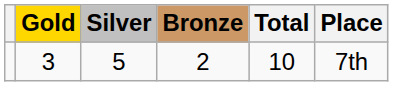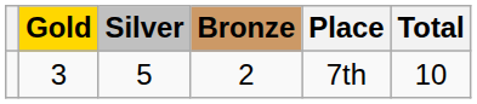columns swapped: Total <-> Place
